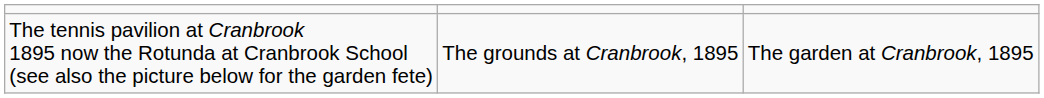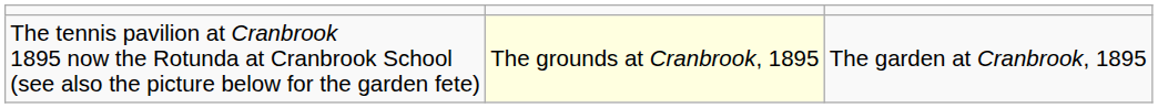row 2 | column 2: no background -> lightyellow background
